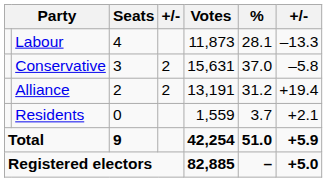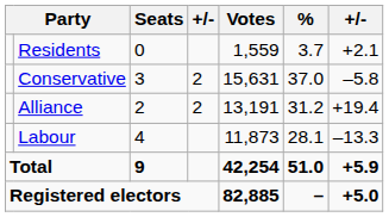rows swapped: Labour <-> Residents
